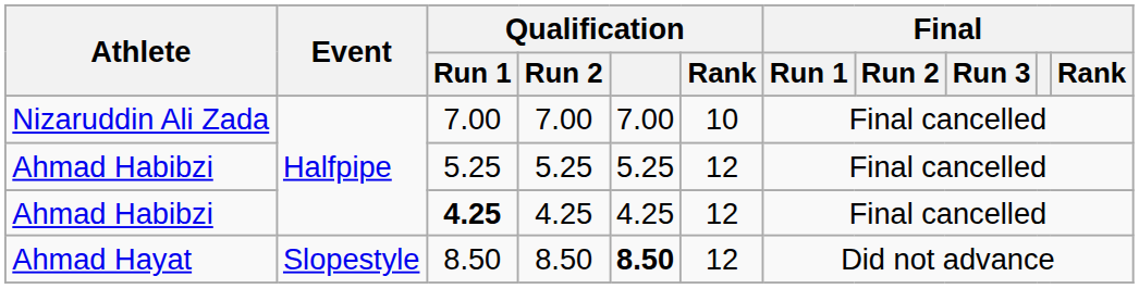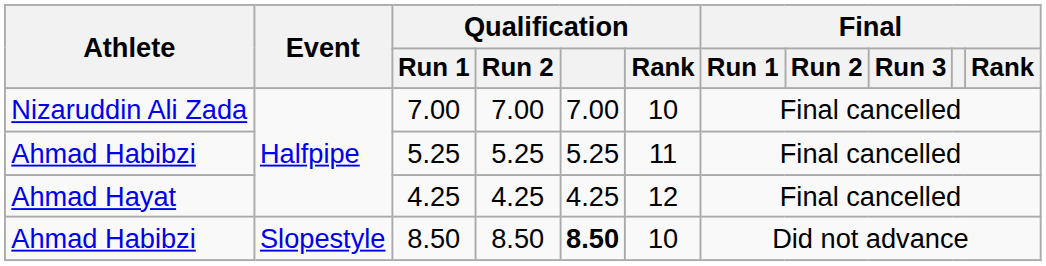row 4 | Qualification / Rank: 12 -> 11
row 5 | Athlete: Ahmad Habibzi -> Ahmad Hayat
row 5 | Qualification / Run 1: bold -> normal
row 6 | Athlete: Ahmad Hayat -> Ahmad Habibzi
row 6 | Qualification / Rank: 12 -> 10
